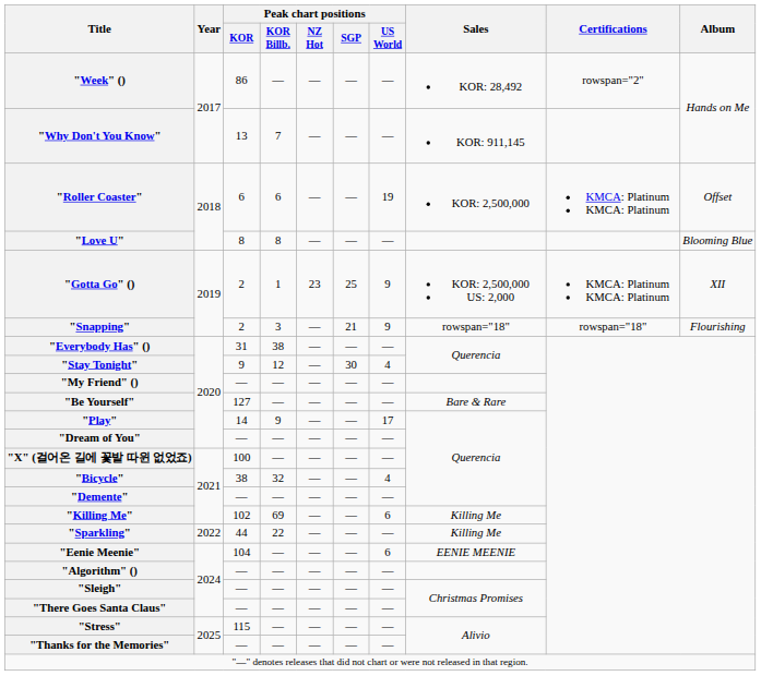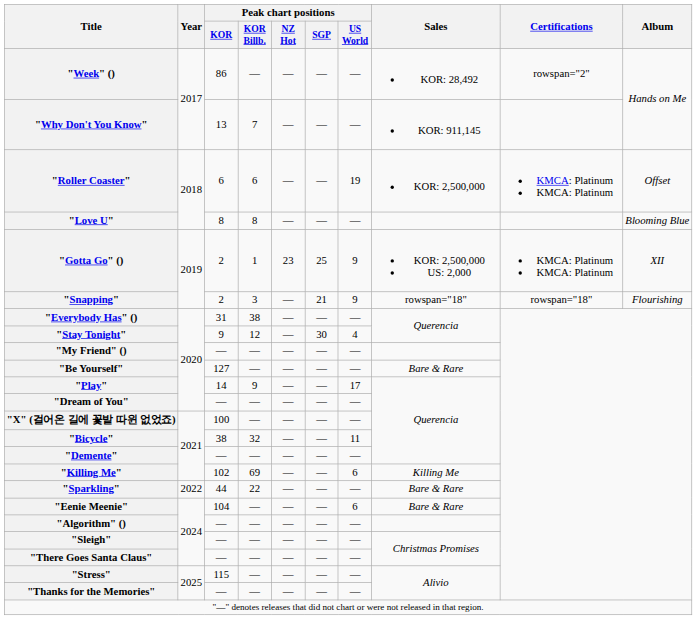"Bicycle" | Peak chart positions / US World: 4 -> 11
"Sparkling" | Sales: Killing Me -> Bare & Rare
"Eenie Meenie" | Sales: EENIE MEENIE -> Bare & Rare
